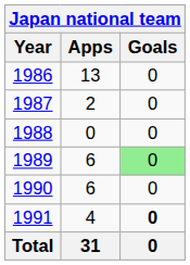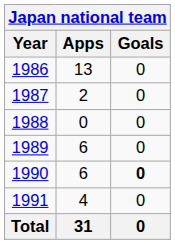1989 | Goals: lightgreen background -> no background
1990 | Goals: normal -> bold
1991 | Goals: bold -> normal
